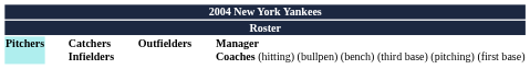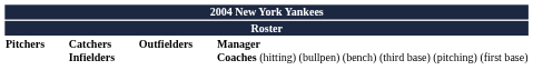Pitchers | column 1: paleturquoise background -> no background
